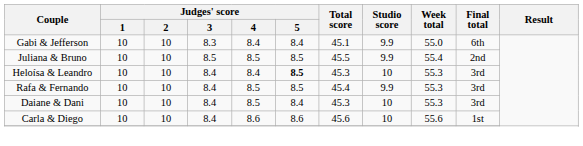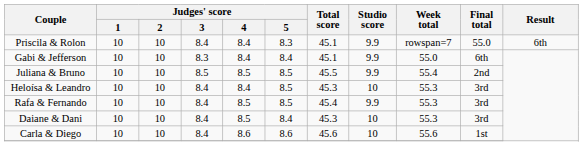+ row: Priscila & Rolon | 10 | 10 | 8.4 | 8.4 | 8.3 | 45.1 | 9.9 | rowspan=7 | 55.0 | 6th
Heloísa & Leandro | Judges' score / 5: bold -> normal
